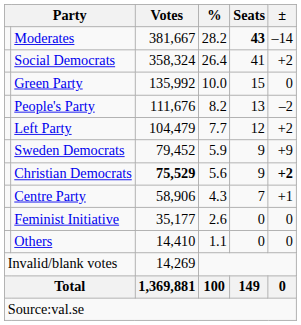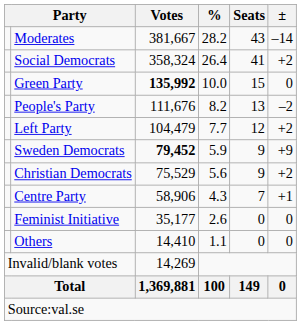Moderates | Seats: bold -> normal
Green Party | Votes: normal -> bold
Sweden Democrats | Votes: normal -> bold
Christian Democrats | Votes: bold -> normal
Christian Democrats | ±: bold -> normal
